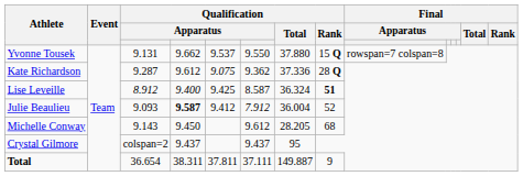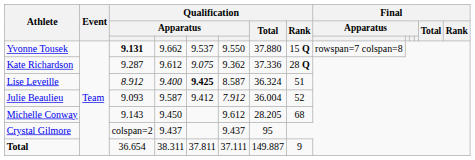Yvonne Tousek | column 3: normal -> bold
Lise Leveille | column 5: normal -> bold
Lise Leveille | Qualification / Rank: bold -> normal
Julie Beaulieu | column 4: bold -> normal
